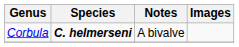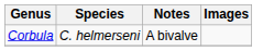Corbula | Species: bold -> normal
